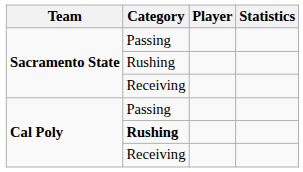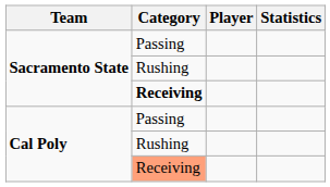Sacramento State / Receiving | Category: normal -> bold
Cal Poly / Rushing | Category: bold -> normal
Cal Poly / Receiving | Category: no background -> lightsalmon background
